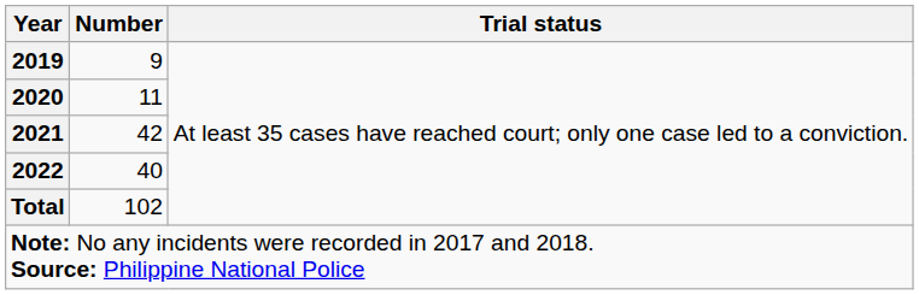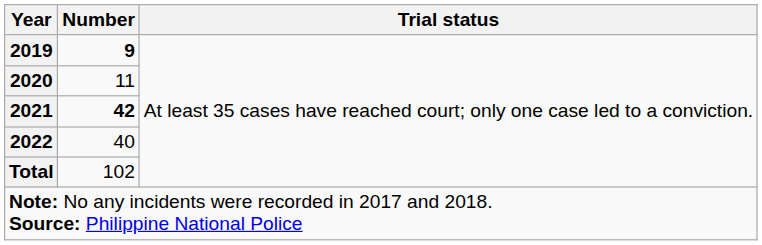2019 | Number: normal -> bold
2021 | Number: normal -> bold
